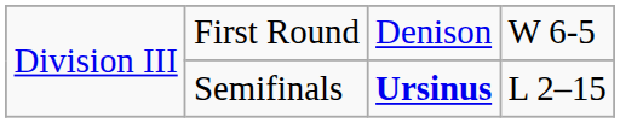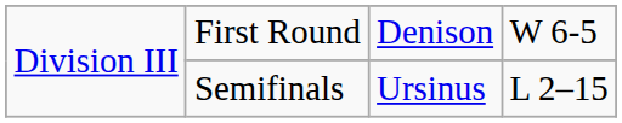Division III / Semifinals | column 3: bold -> normal
